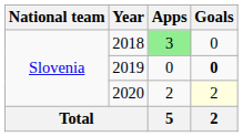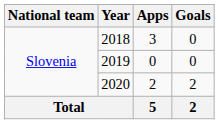2018 | Apps: lightgreen background -> no background
2019 | Goals: bold -> normal
2020 | Goals: lightyellow background -> no background
